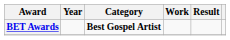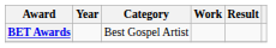BET Awards | Category: bold -> normal
